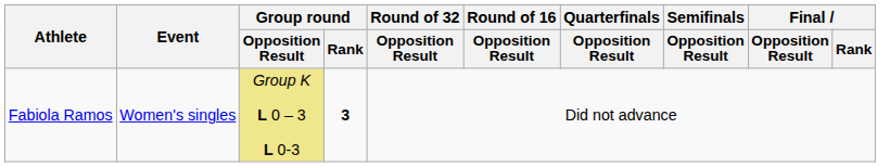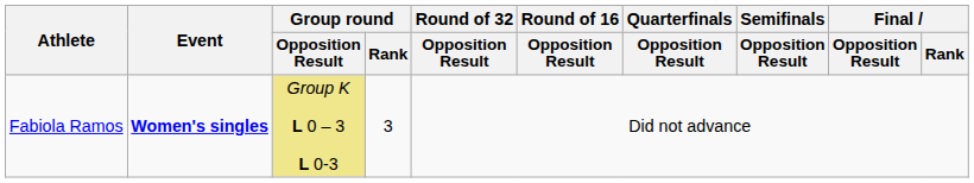Fabiola Ramos | Event: normal -> bold
Fabiola Ramos | Group round / Rank: bold -> normal
